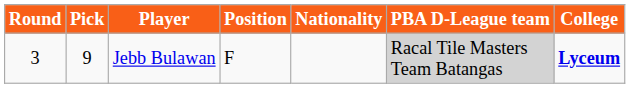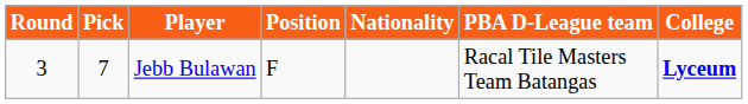Jebb Bulawan | Pick: 9 -> 7
Jebb Bulawan | PBA D-League team: lightgrey background -> no background
